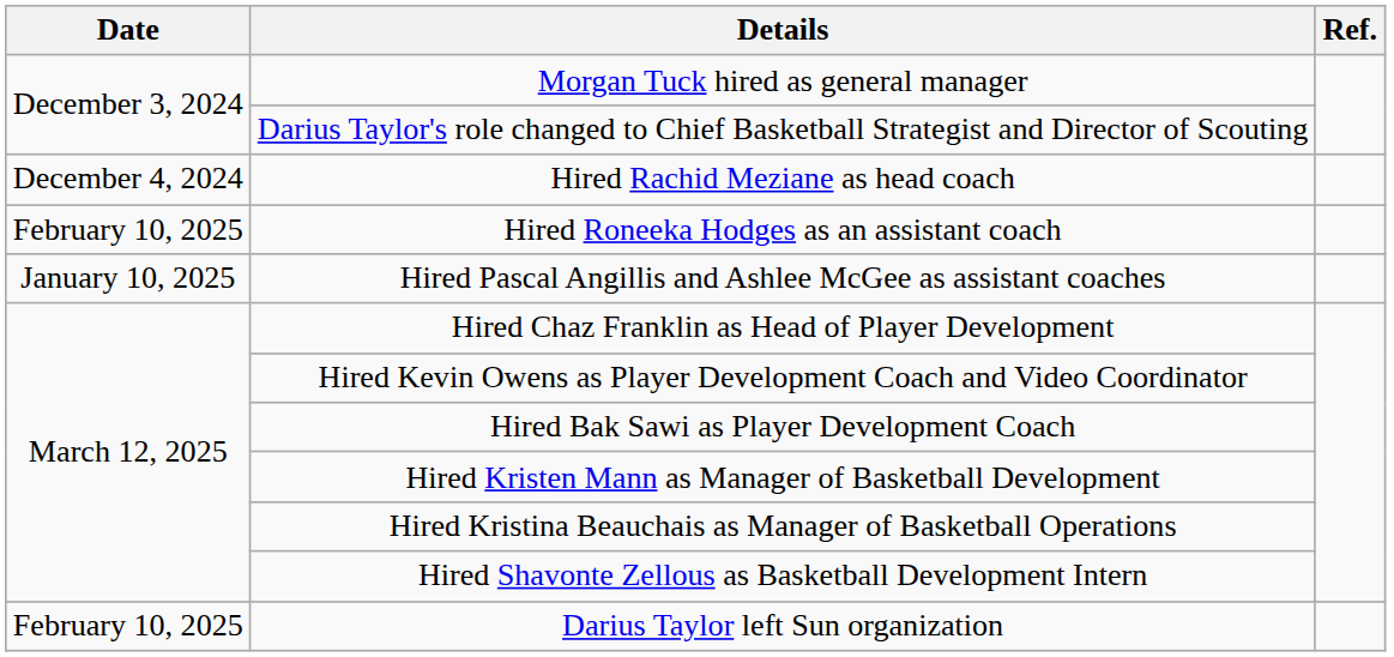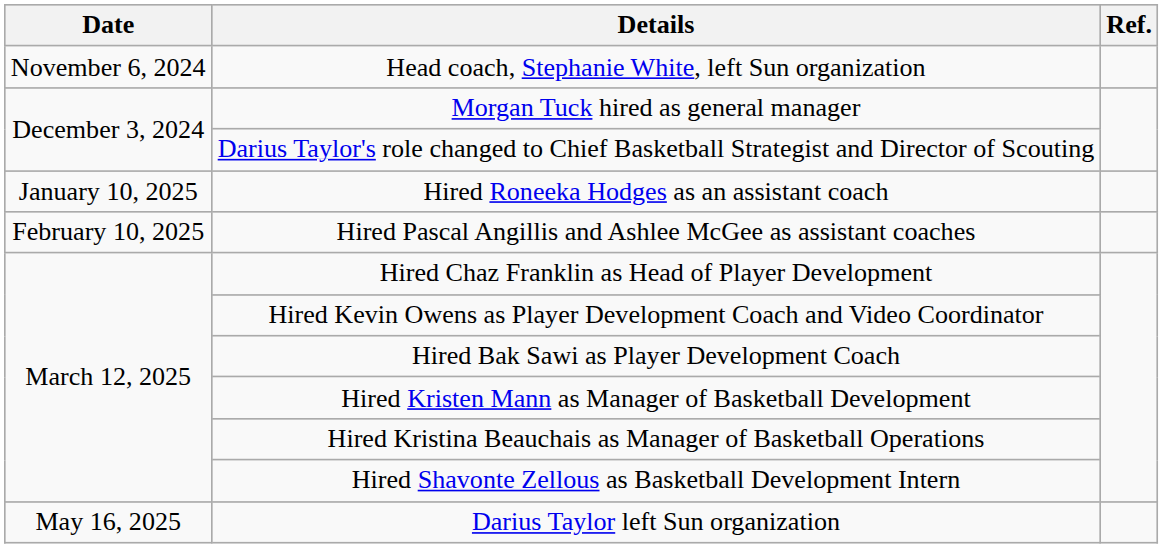+ row: November 6, 2024 | Head coach, Stephanie White, left Sun organization
- row: December 4, 2024 | Hired Rachid Meziane as head coach
Hired Roneeka Hodges as an assistant coach | Date: February 10, 2025 -> January 10, 2025
Hired Pascal Angillis and Ashlee McGee as assistant coaches | Date: January 10, 2025 -> February 10, 2025
Darius Taylor left Sun organization | Date: February 10, 2025 -> May 16, 2025
